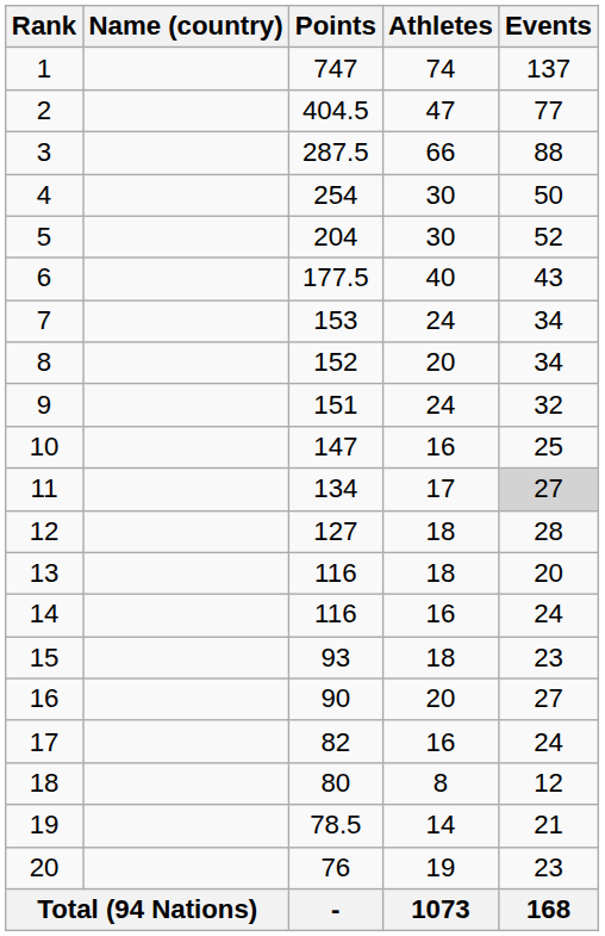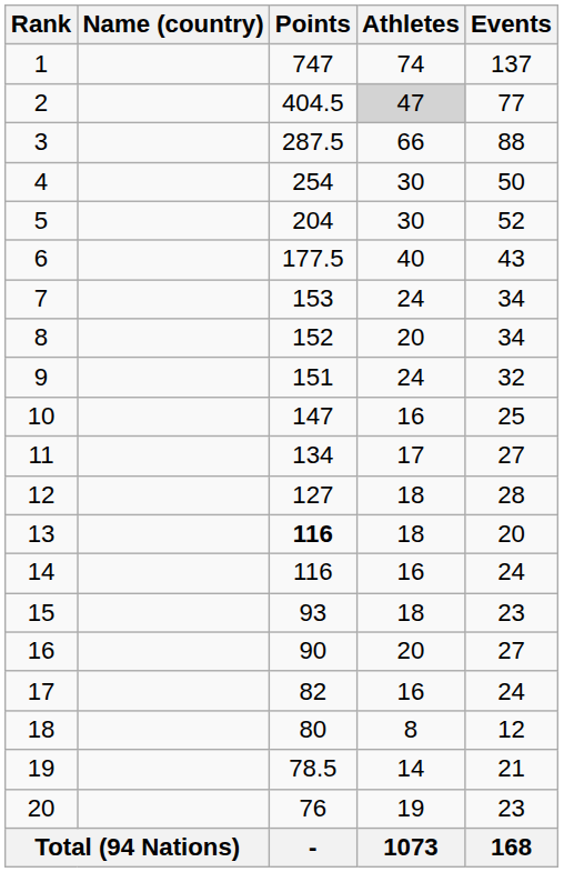2 | Athletes: no background -> lightgrey background
11 | Events: lightgrey background -> no background
13 | Points: normal -> bold
